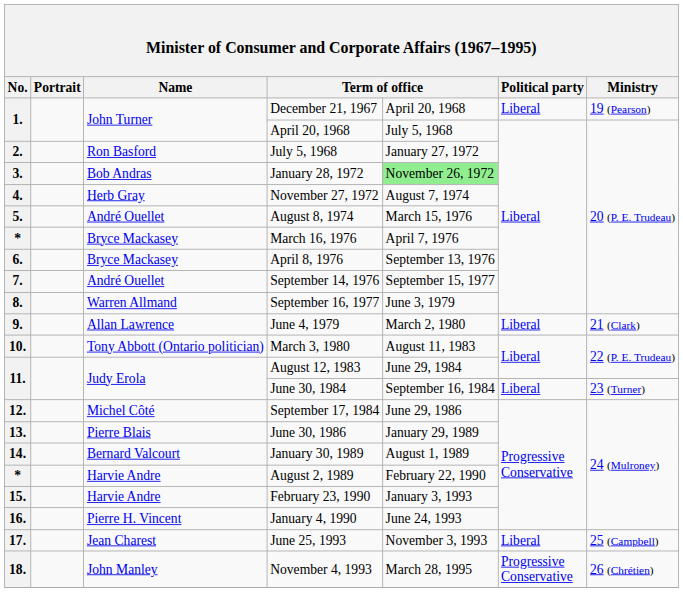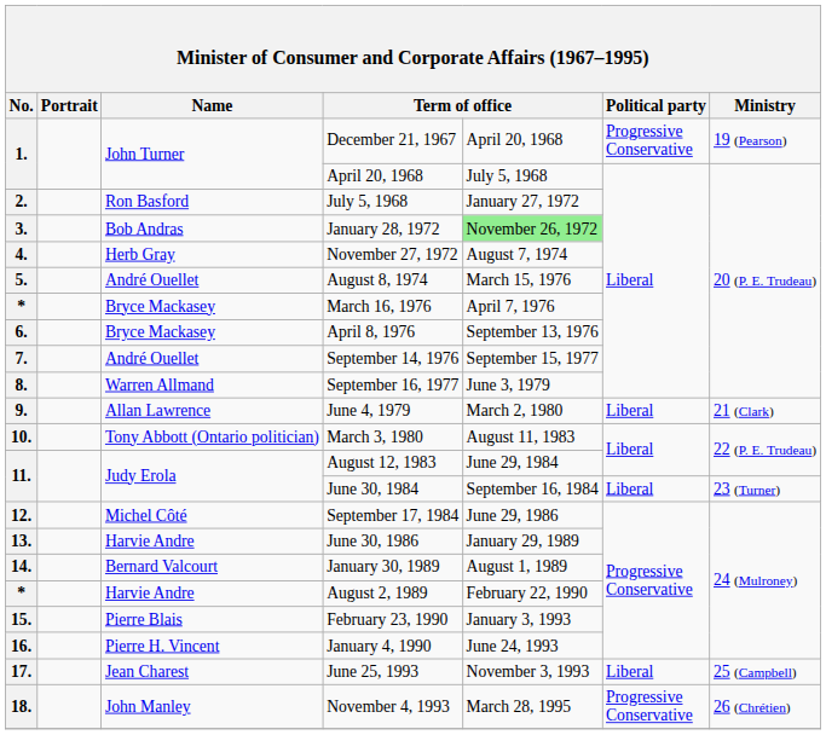December 21, 1967 | Political party: Liberal -> Progressive Conservative
June 30, 1986 | Name: Pierre Blais -> Harvie Andre
February 23, 1990 | Name: Harvie Andre -> Pierre Blais
